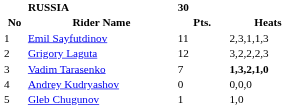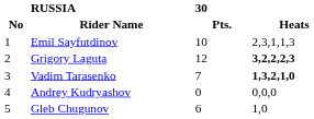Emil Sayfutdinov | 30 / Pts.: 11 -> 10
Grigory Laguta | Heats: normal -> bold
Gleb Chugunov | 30 / Pts.: 1 -> 6
